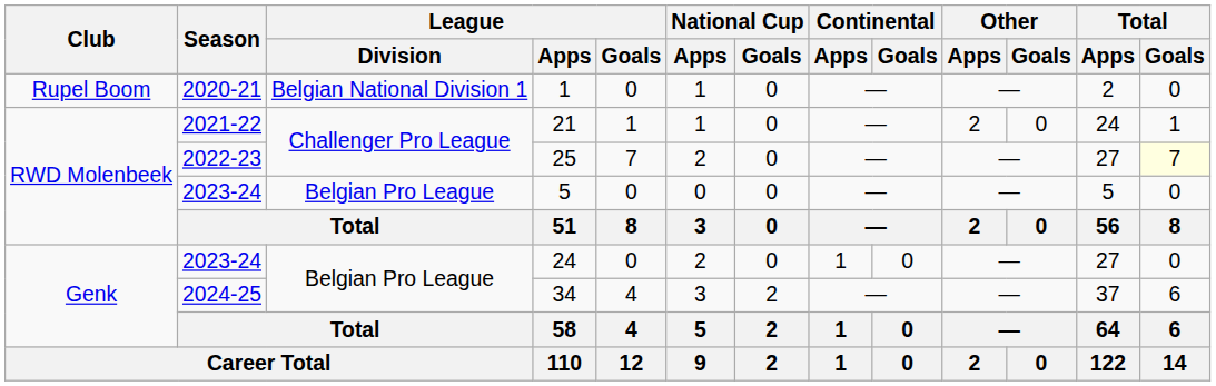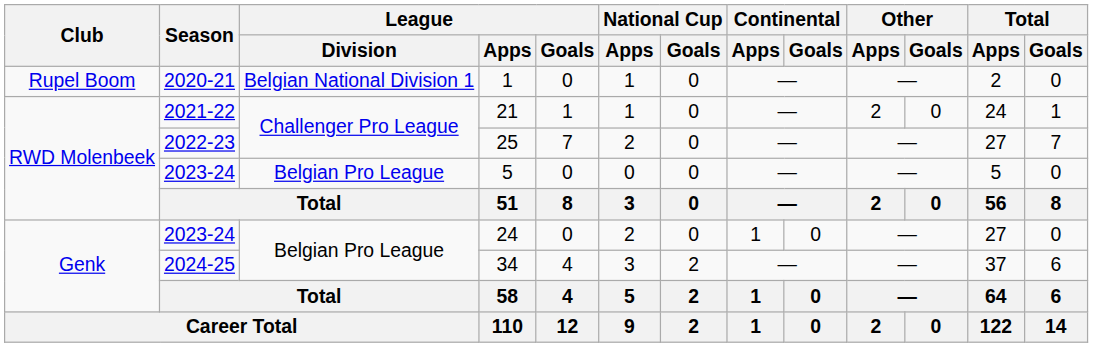25 | Total / Goals: lightyellow background -> no background
